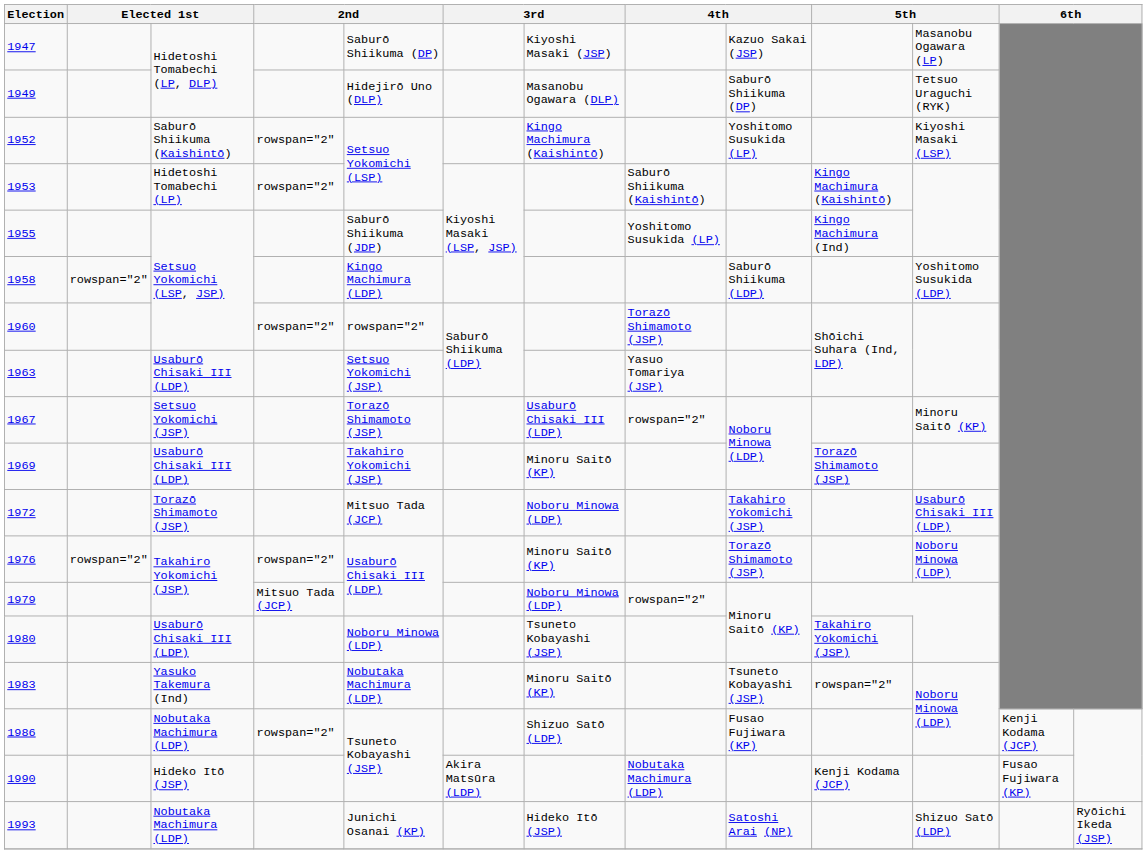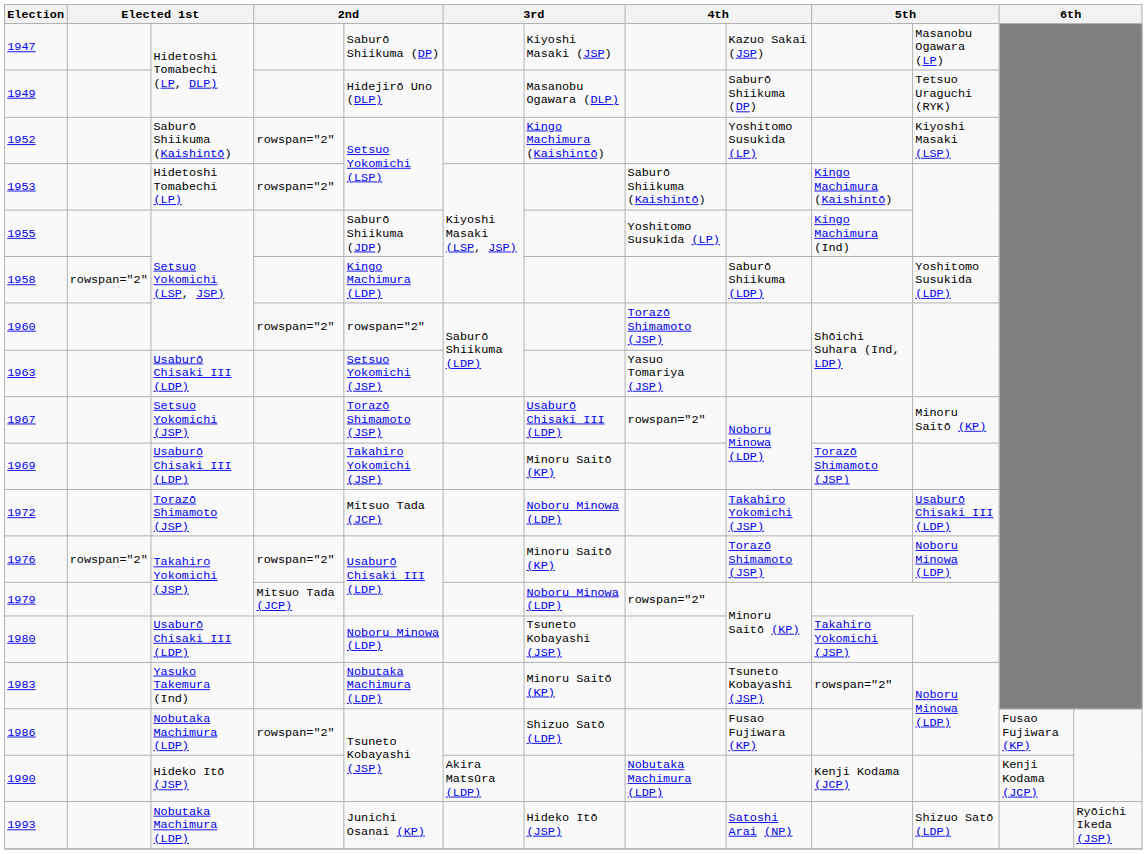1986 | column 12: Kenji Kodama (JCP) -> Fusao Fujiwara (KP)
1990 | column 12: Fusao Fujiwara (KP) -> Kenji Kodama (JCP)
